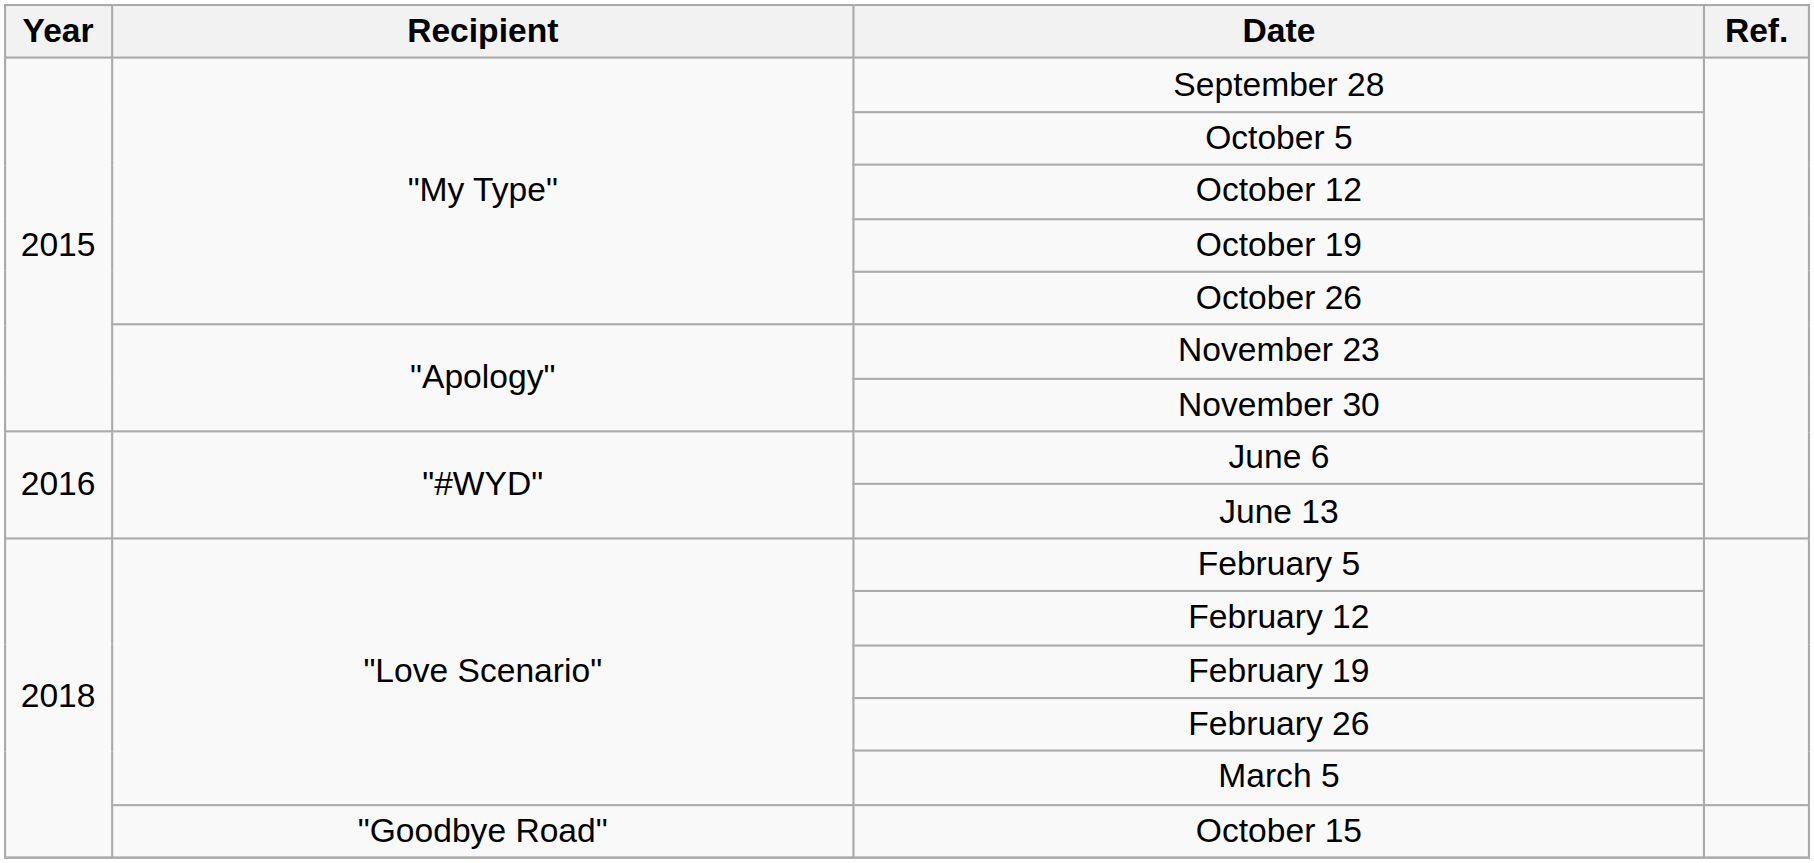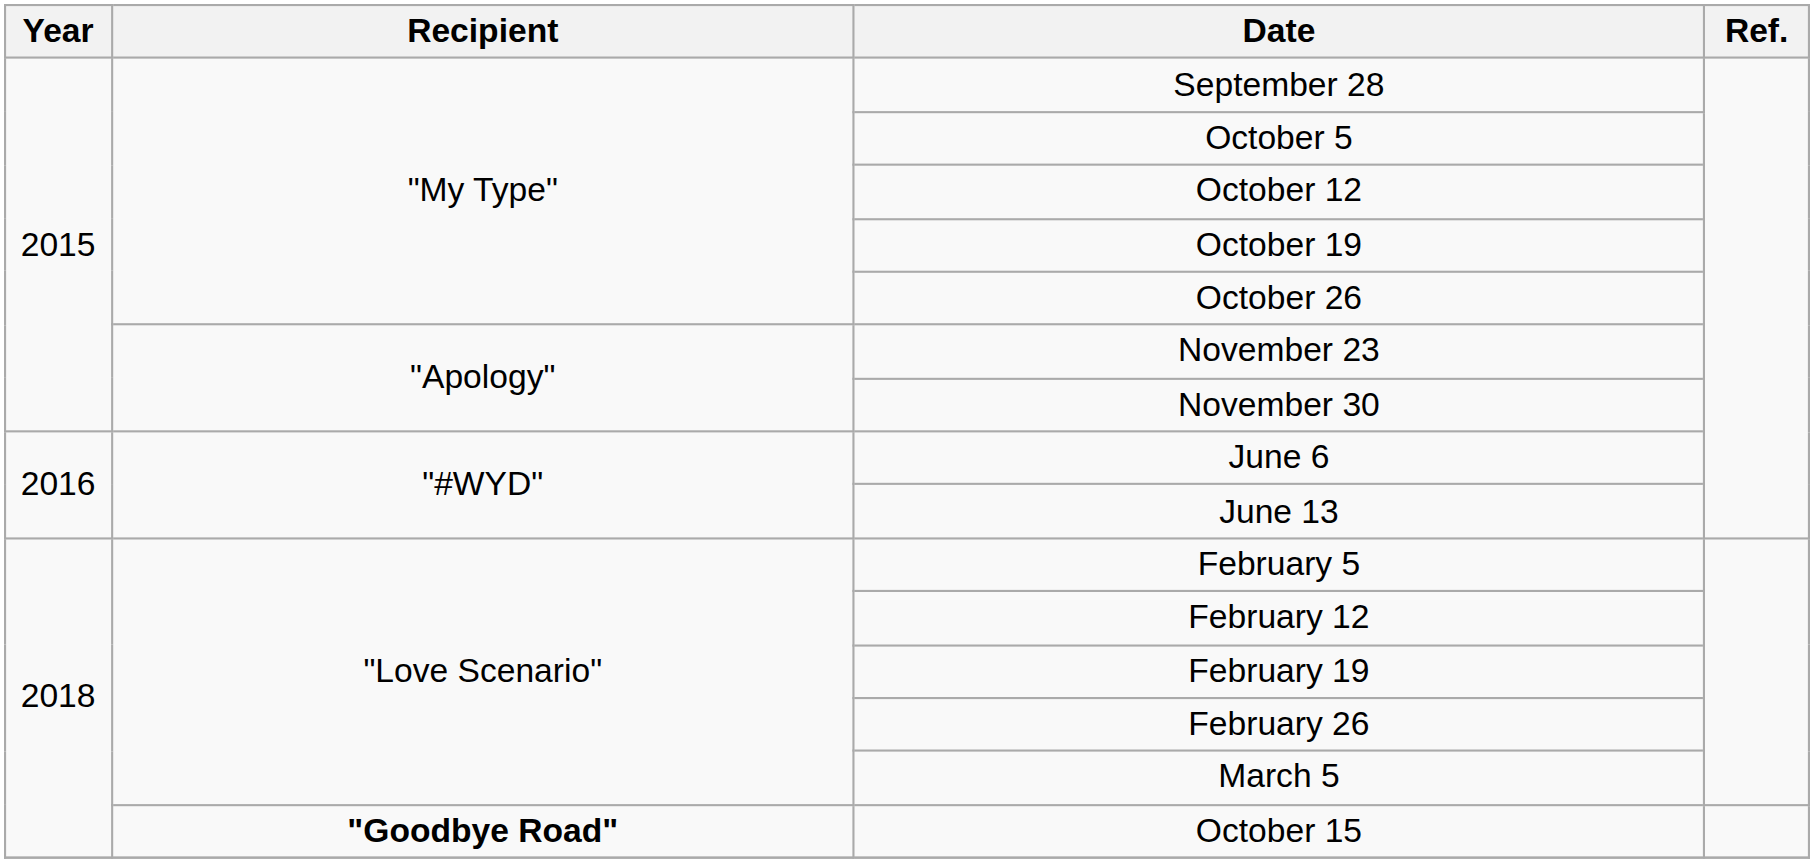October 15 | Recipient: normal -> bold
